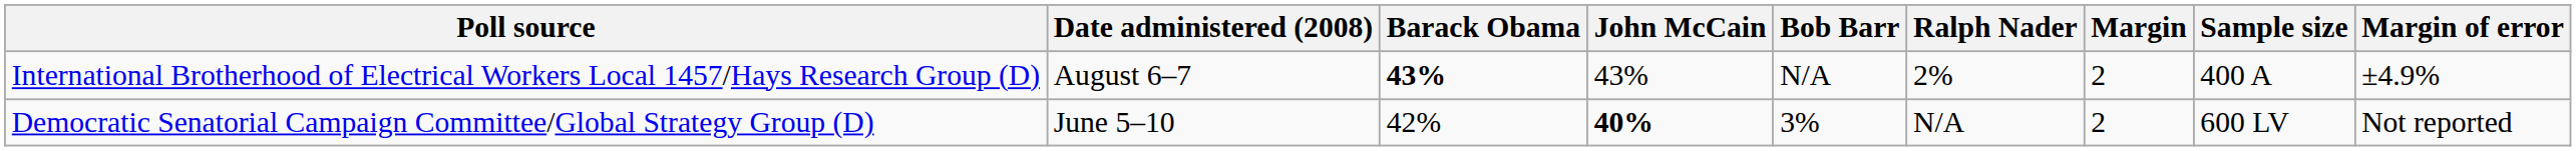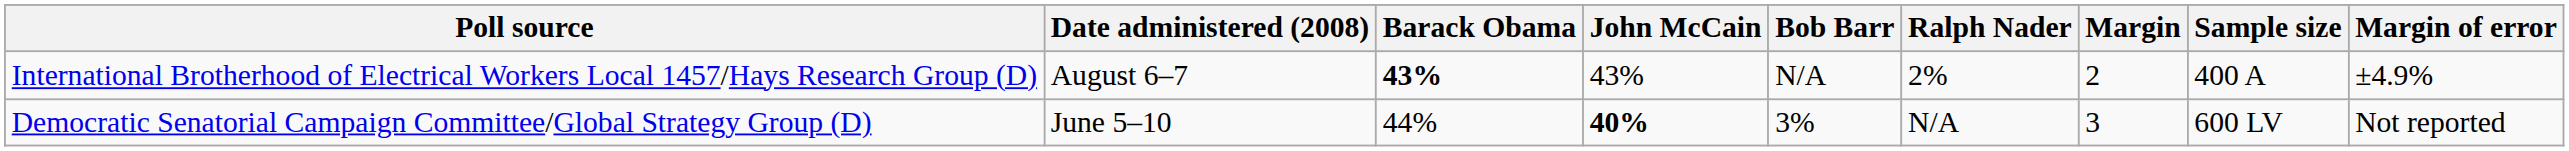row 3 | Barack Obama: 42% -> 44%
row 3 | Margin: 2 -> 3
